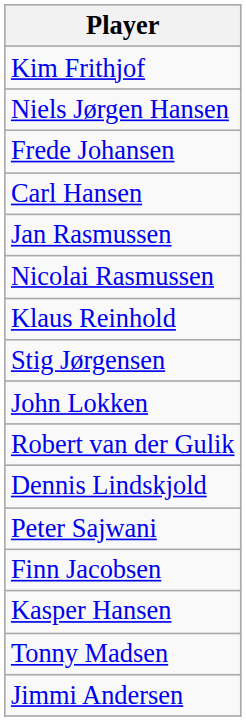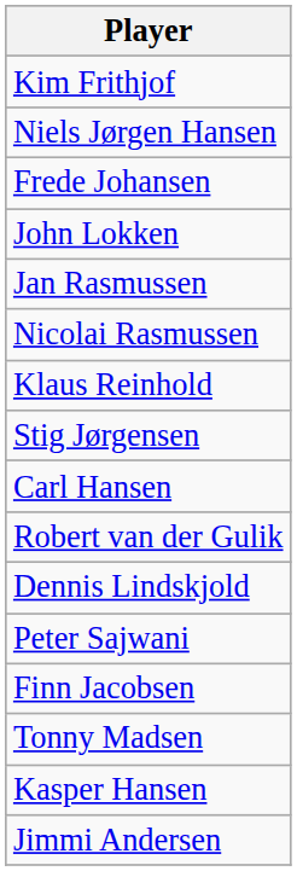row 5 | column 1: Carl Hansen -> John Lokken
row 10 | column 1: John Lokken -> Carl Hansen
row 15 | column 1: Kasper Hansen -> Tonny Madsen
row 16 | column 1: Tonny Madsen -> Kasper Hansen
